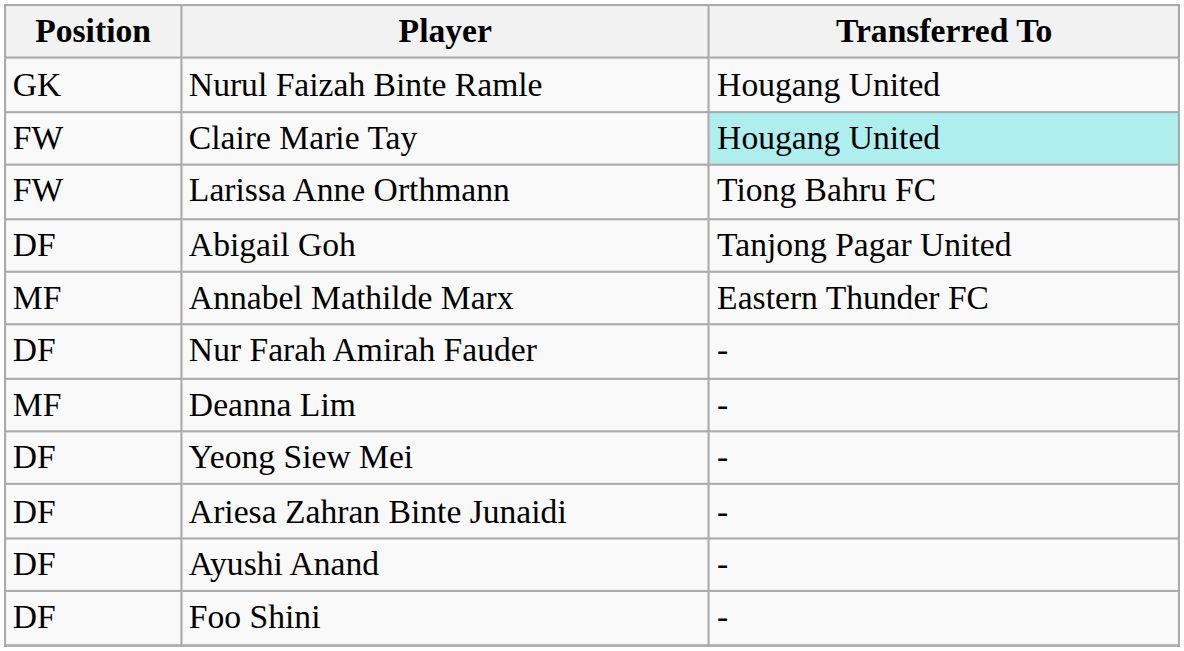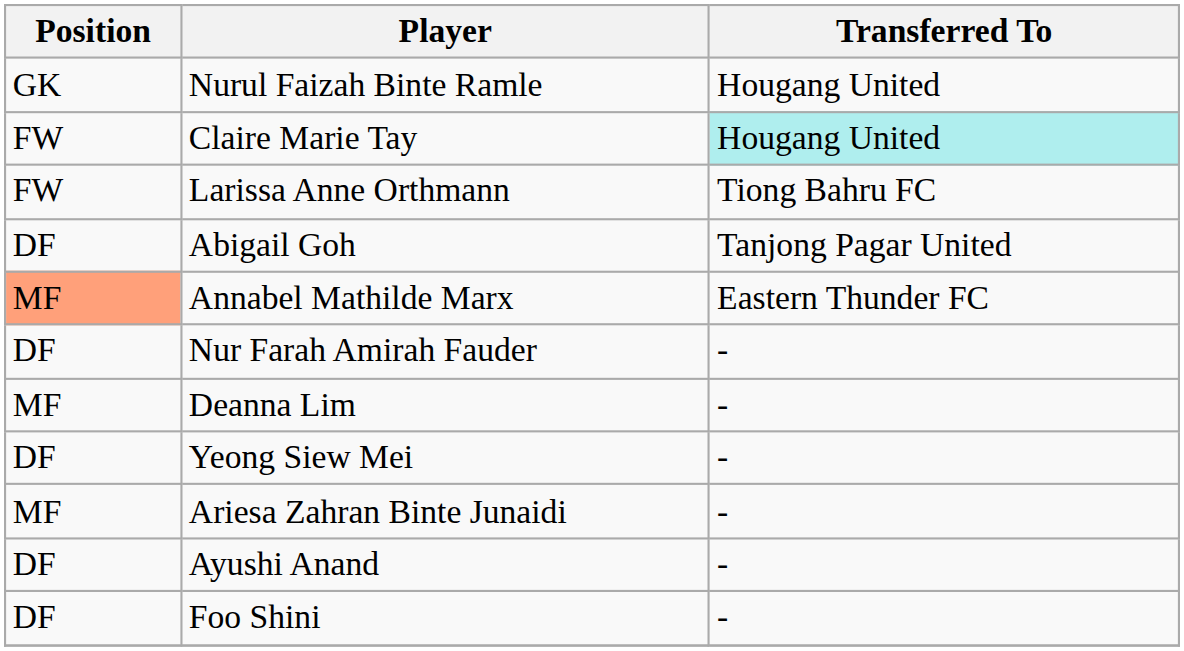Annabel Mathilde Marx | Position: no background -> lightsalmon background
Ariesa Zahran Binte Junaidi | Position: DF -> MF
